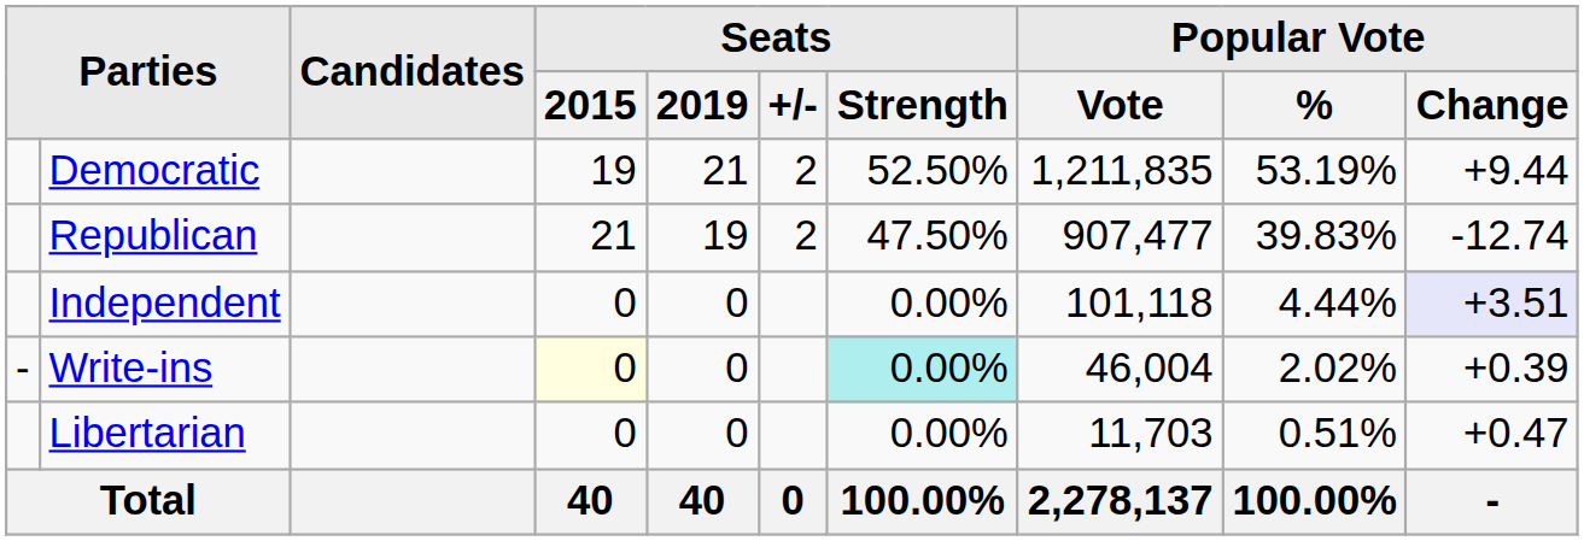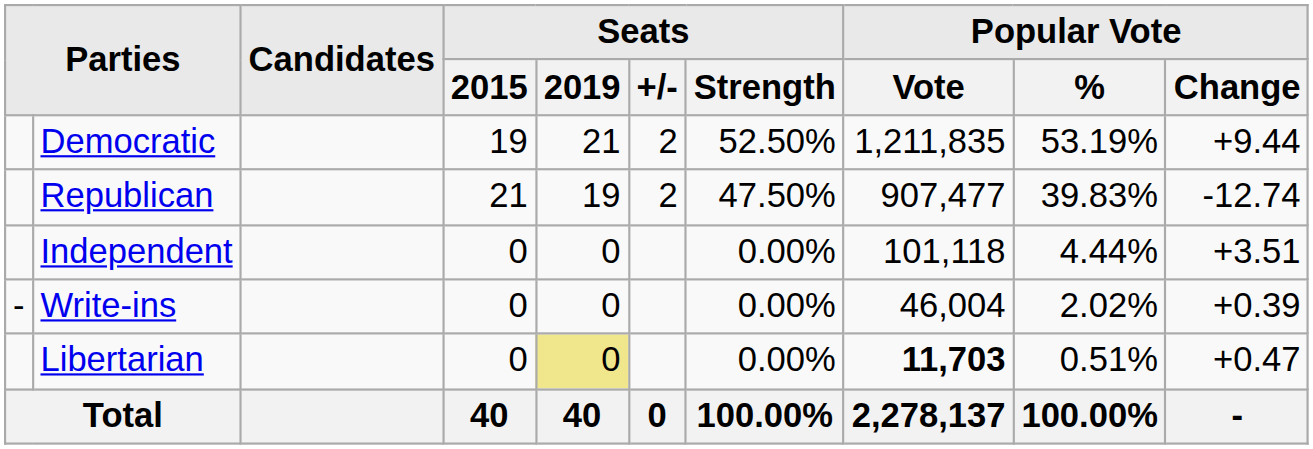Independent | Popular Vote / Change: lavender background -> no background
Write-ins | Seats / 2015: lightyellow background -> no background
Write-ins | Seats / Strength: paleturquoise background -> no background
Libertarian | Seats / 2019: no background -> khaki background
Libertarian | Popular Vote / Vote: normal -> bold
